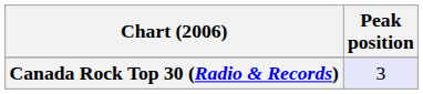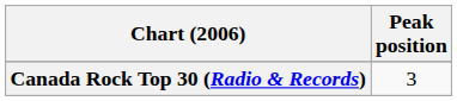Canada Rock Top 30 (Radio & Records) | Peak position: lavender background -> no background
